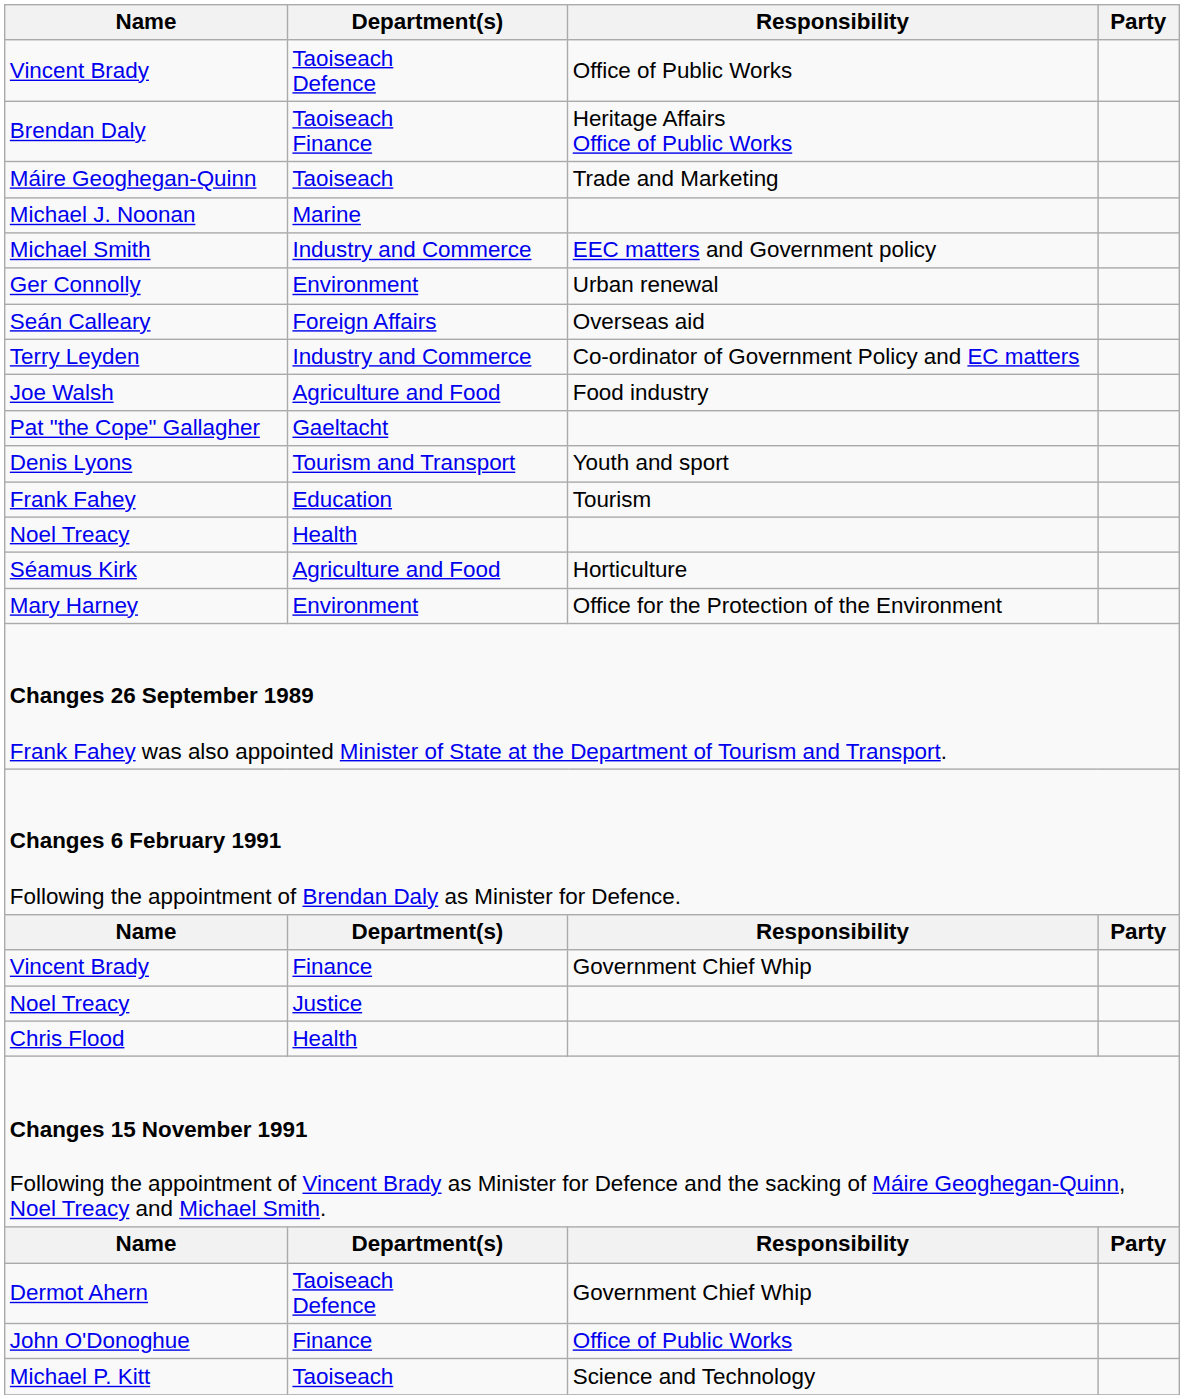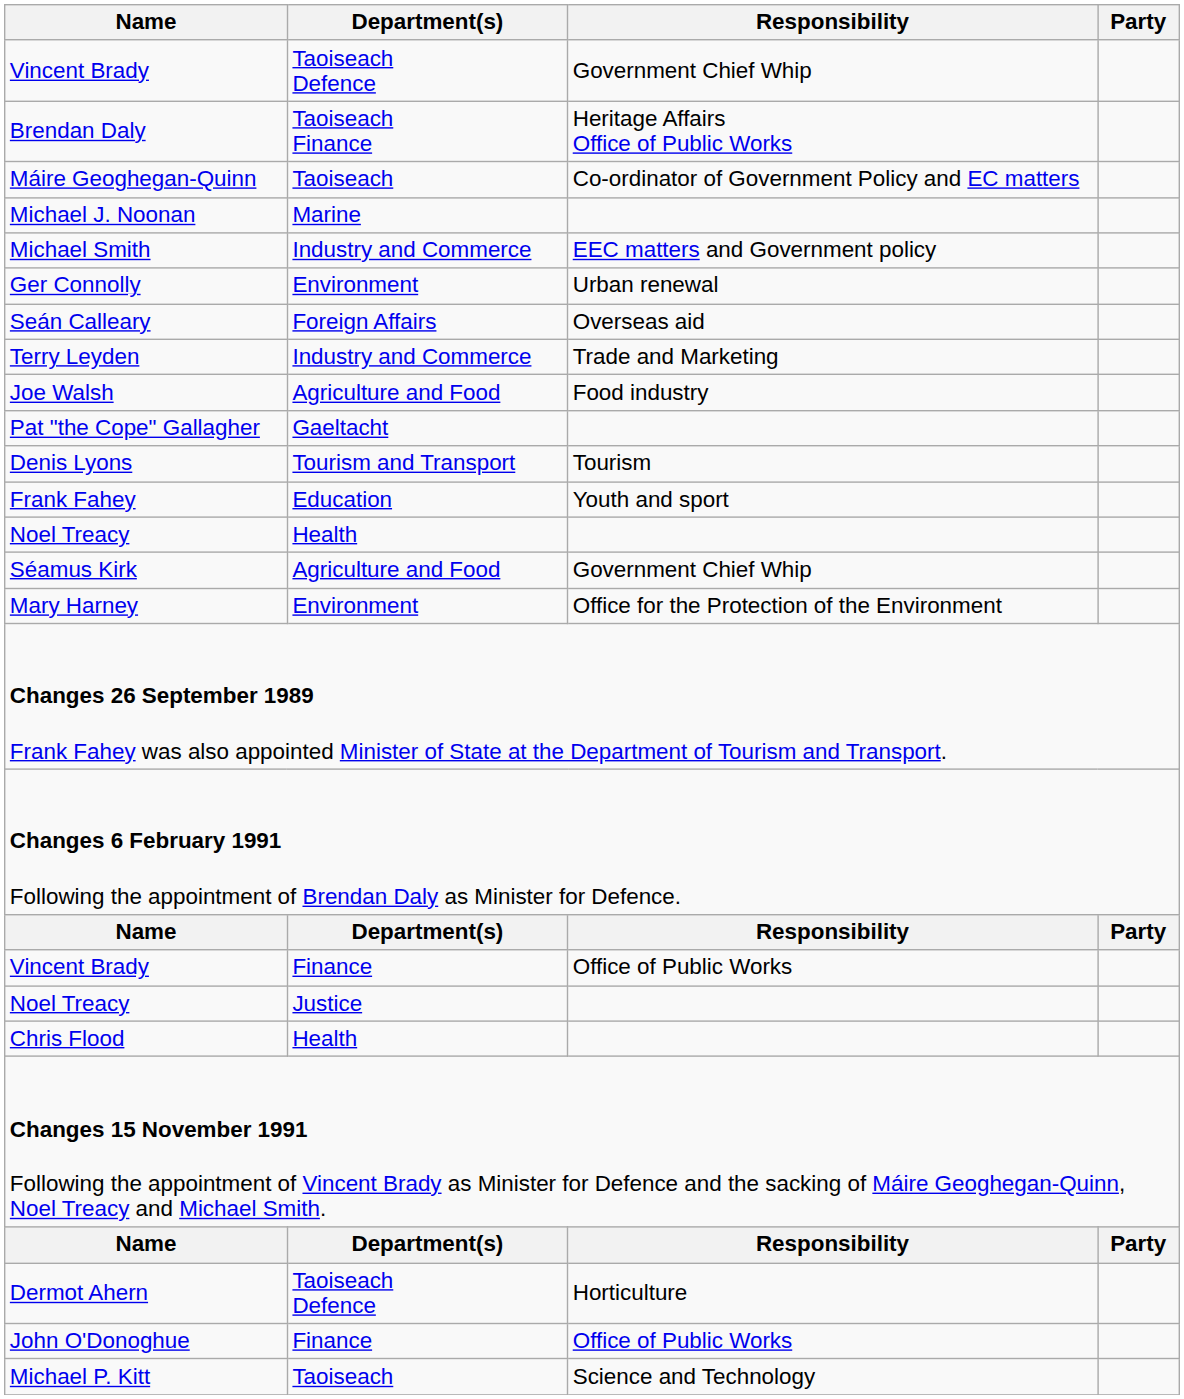Vincent Brady / Taoiseach Defence | Responsibility: Office of Public Works -> Government Chief Whip
Máire Geoghegan-Quinn | Responsibility: Trade and Marketing -> Co-ordinator of Government Policy and EC matters
Terry Leyden | Responsibility: Co-ordinator of Government Policy and EC matters -> Trade and Marketing
Denis Lyons | Responsibility: Youth and sport -> Tourism
Frank Fahey | Responsibility: Tourism -> Youth and sport
Séamus Kirk | Responsibility: Horticulture -> Government Chief Whip
Vincent Brady / Finance | Responsibility: Government Chief Whip -> Office of Public Works
Dermot Ahern | Responsibility: Government Chief Whip -> Horticulture
